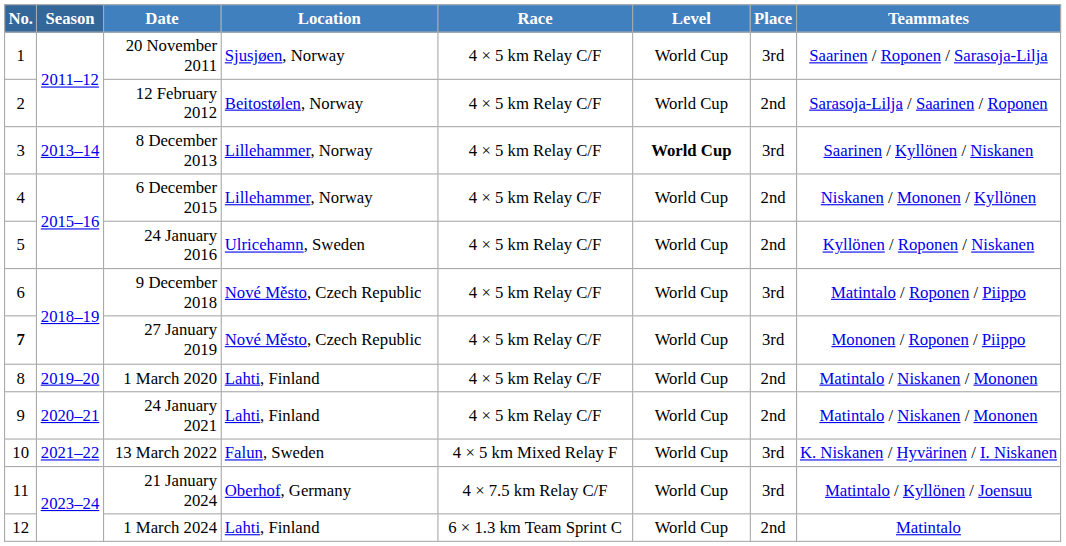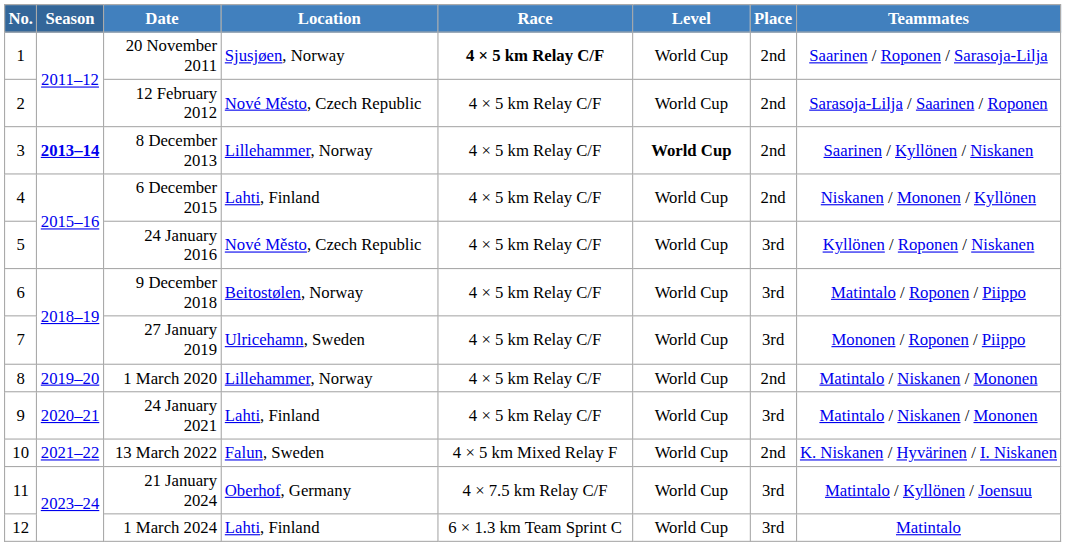20 November 2011 | Race: normal -> bold
20 November 2011 | Place: 3rd -> 2nd
12 February 2012 | Location: Beitostølen, Norway -> Nové Město, Czech Republic
8 December 2013 | Season: normal -> bold
8 December 2013 | Place: 3rd -> 2nd
6 December 2015 | Location: Lillehammer, Norway -> Lahti, Finland
24 January 2016 | Location: Ulricehamn, Sweden -> Nové Město, Czech Republic
24 January 2016 | Place: 2nd -> 3rd
9 December 2018 | Location: Nové Město, Czech Republic -> Beitostølen, Norway
27 January 2019 | No.: bold -> normal
27 January 2019 | Location: Nové Město, Czech Republic -> Ulricehamn, Sweden
1 March 2020 | Location: Lahti, Finland -> Lillehammer, Norway
24 January 2021 | Place: 2nd -> 3rd
13 March 2022 | Place: 3rd -> 2nd
1 March 2024 | Place: 2nd -> 3rd
